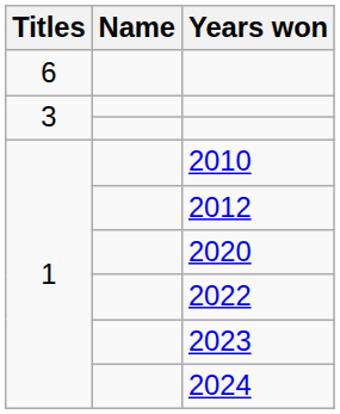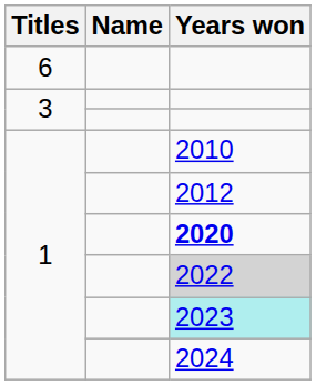2020 | Years won: normal -> bold
2022 | Years won: no background -> lightgrey background
2023 | Years won: no background -> paleturquoise background
